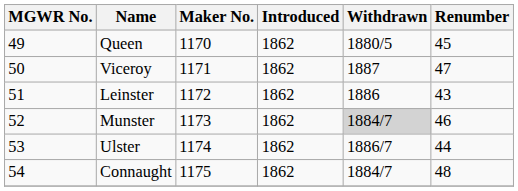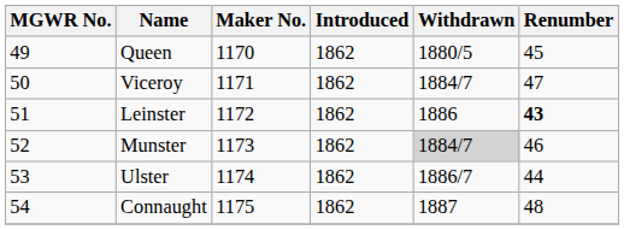Viceroy | Withdrawn: 1887 -> 1884/7
Leinster | Renumber: normal -> bold
Connaught | Withdrawn: 1884/7 -> 1887
